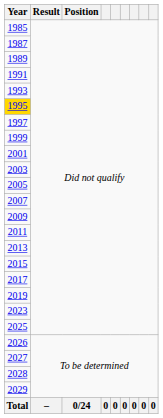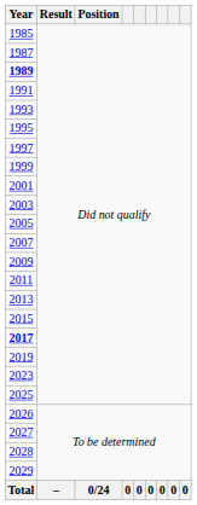1989 | Year: normal -> bold
1995 | Year: gold background -> no background
2017 | Year: normal -> bold
